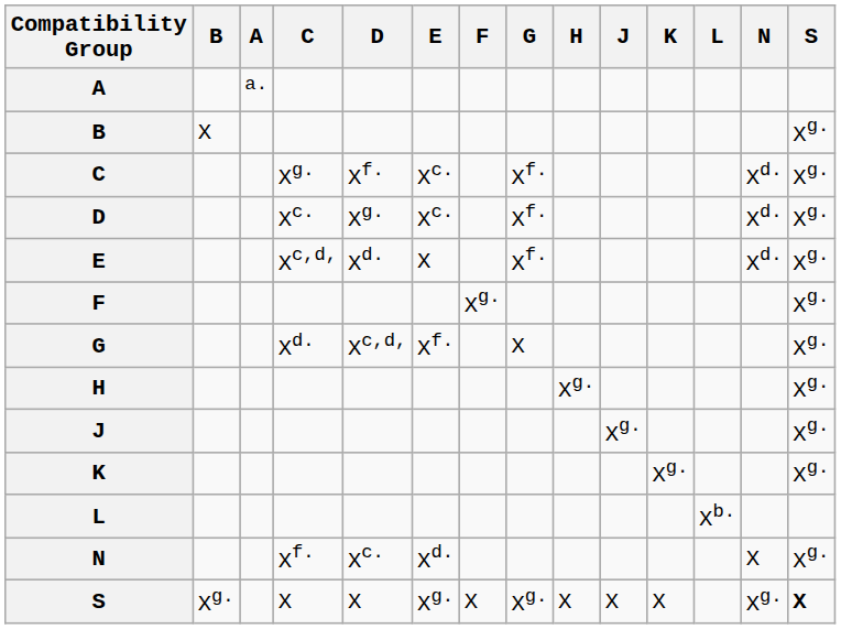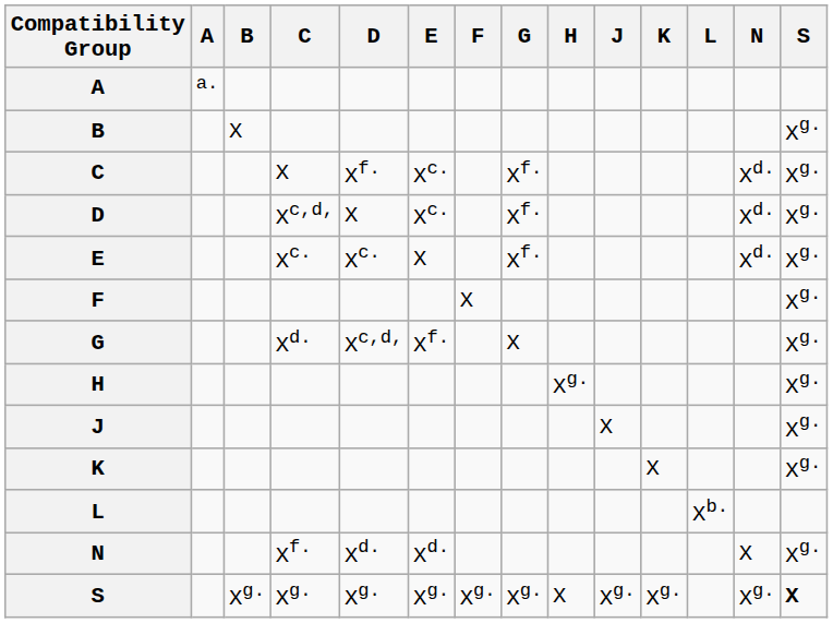columns swapped: A <-> B
row 4 | C: Xg. -> X
row 5 | C: Xc. -> Xc,d,
row 5 | D: Xg. -> X
row 6 | C: Xc,d, -> Xc.
row 6 | D: Xd. -> Xc.
row 7 | F: Xg. -> X
row 10 | J: Xg. -> X
row 11 | K: Xg. -> X
row 13 | D: Xc. -> Xd.
row 14 | C: X -> Xg.
row 14 | D: X -> Xg.
row 14 | F: X -> Xg.
row 14 | J: X -> Xg.
row 14 | K: X -> Xg.
